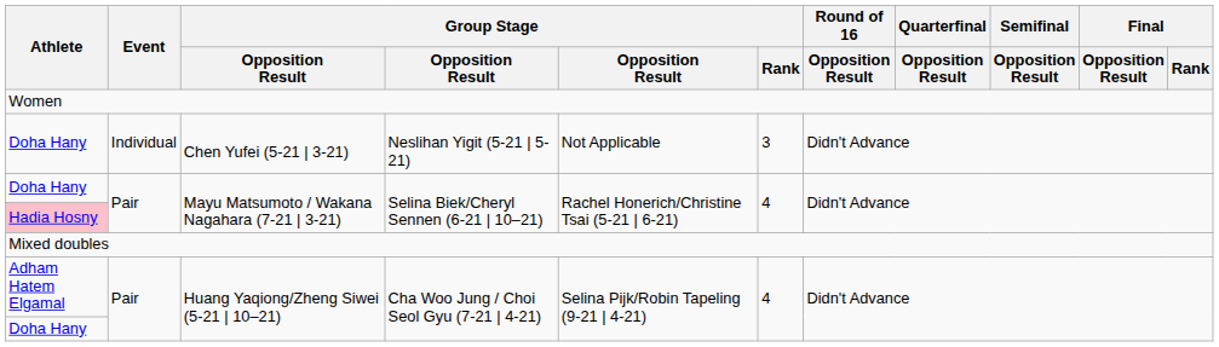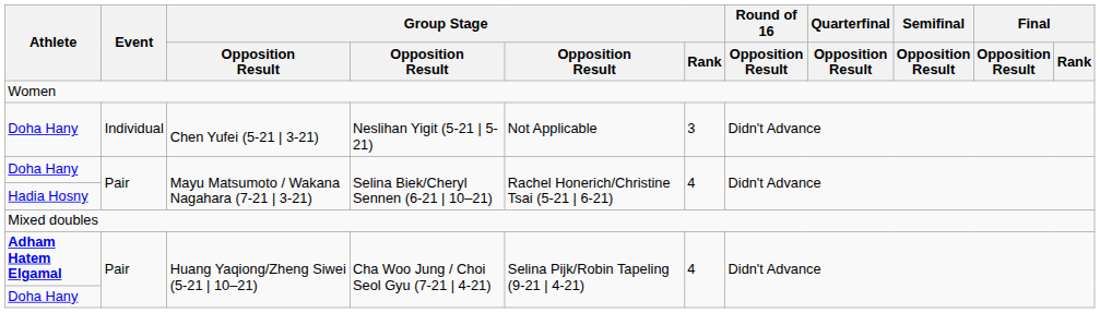Hadia Hosny | Athlete: pink background -> no background
Adham Hatem Elgamal | Athlete: normal -> bold
